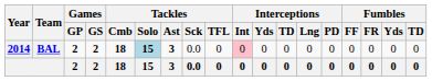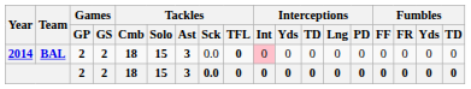BAL | Tackles / Solo: lightblue background -> no background
BAL | Tackles / TFL: normal -> bold
